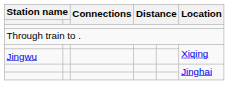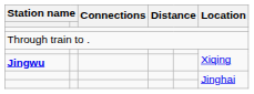Jingwu | column 1: normal -> bold
